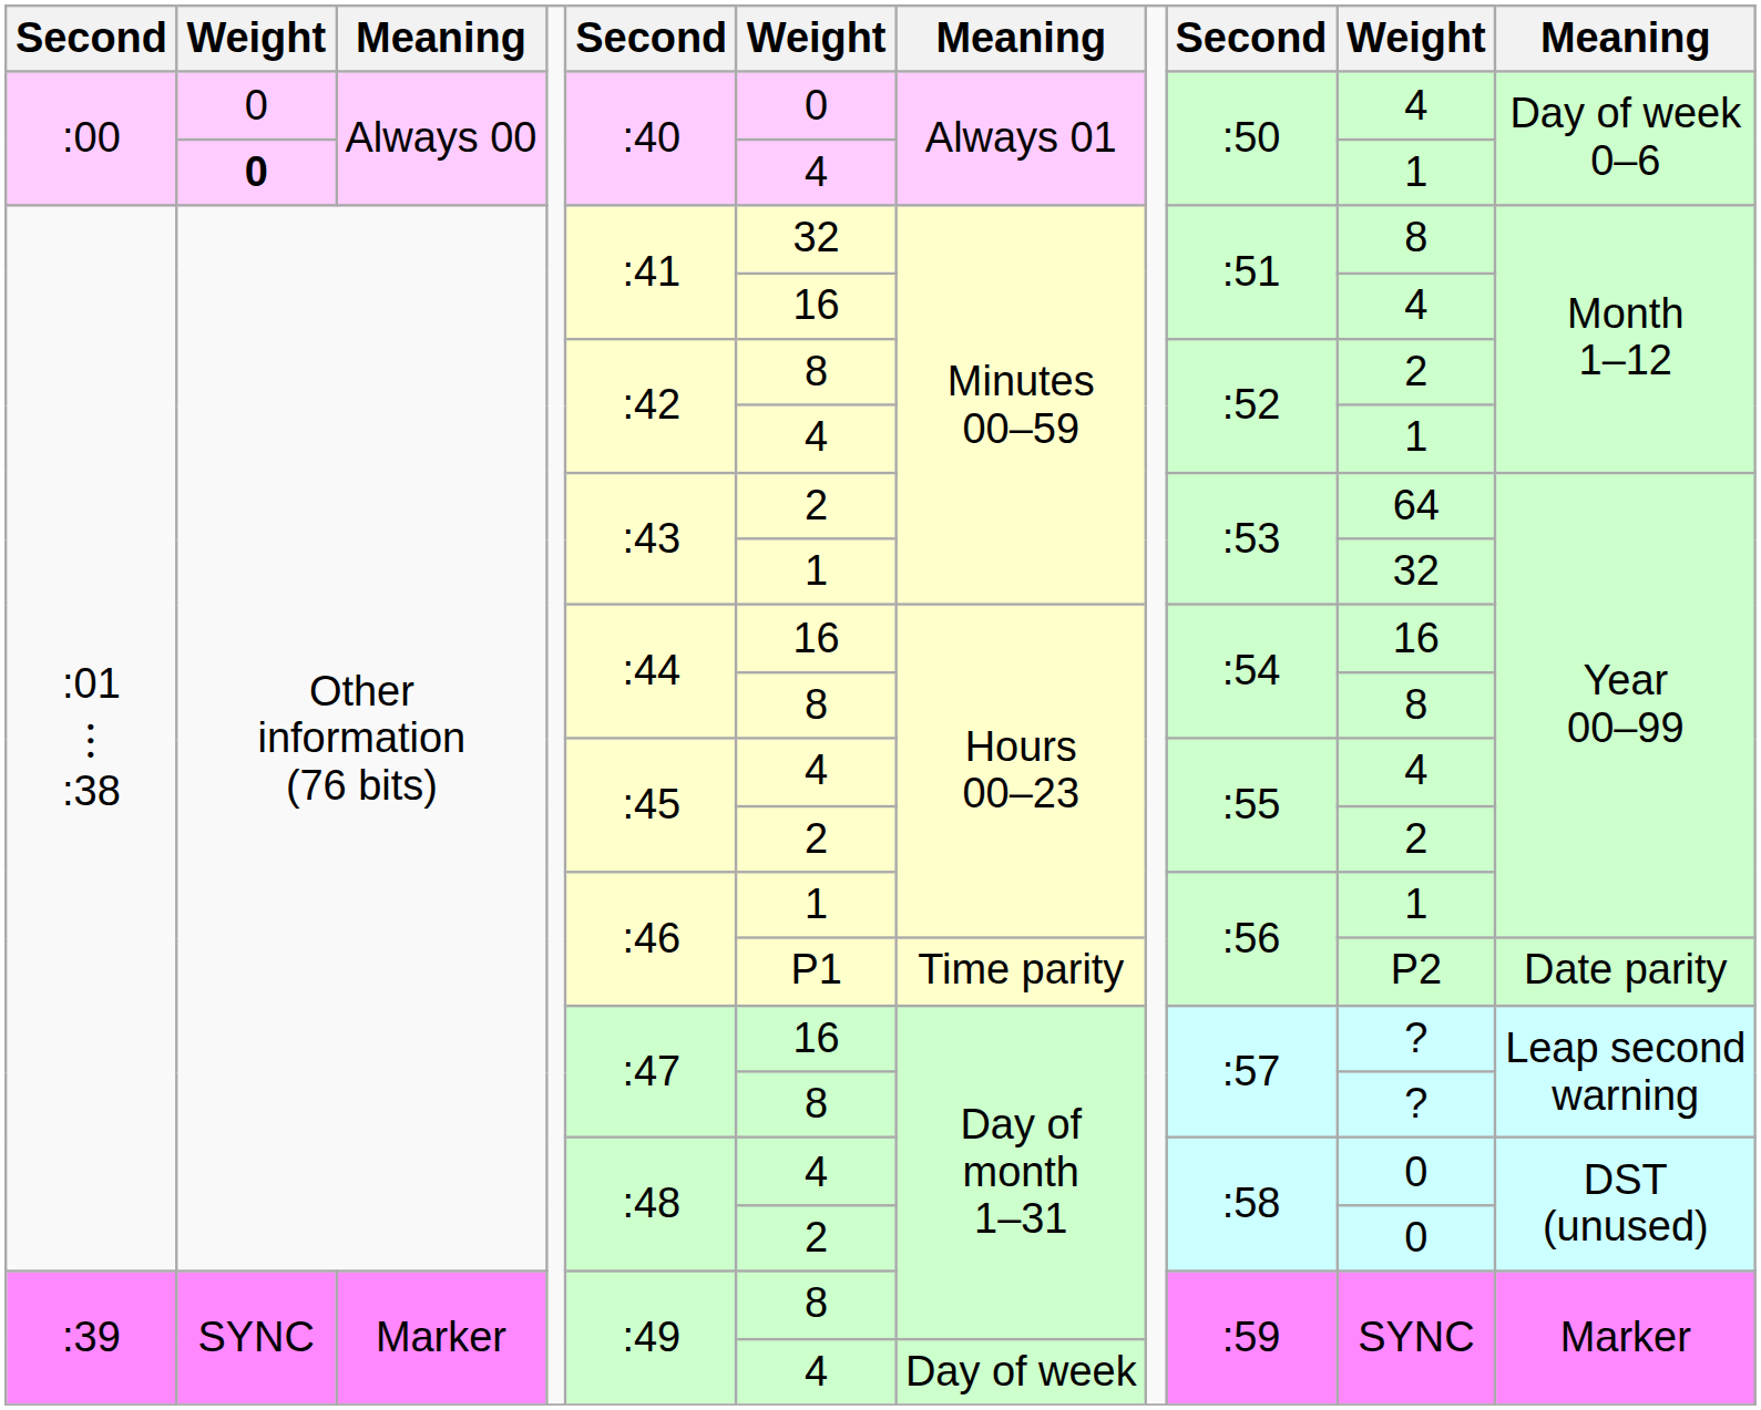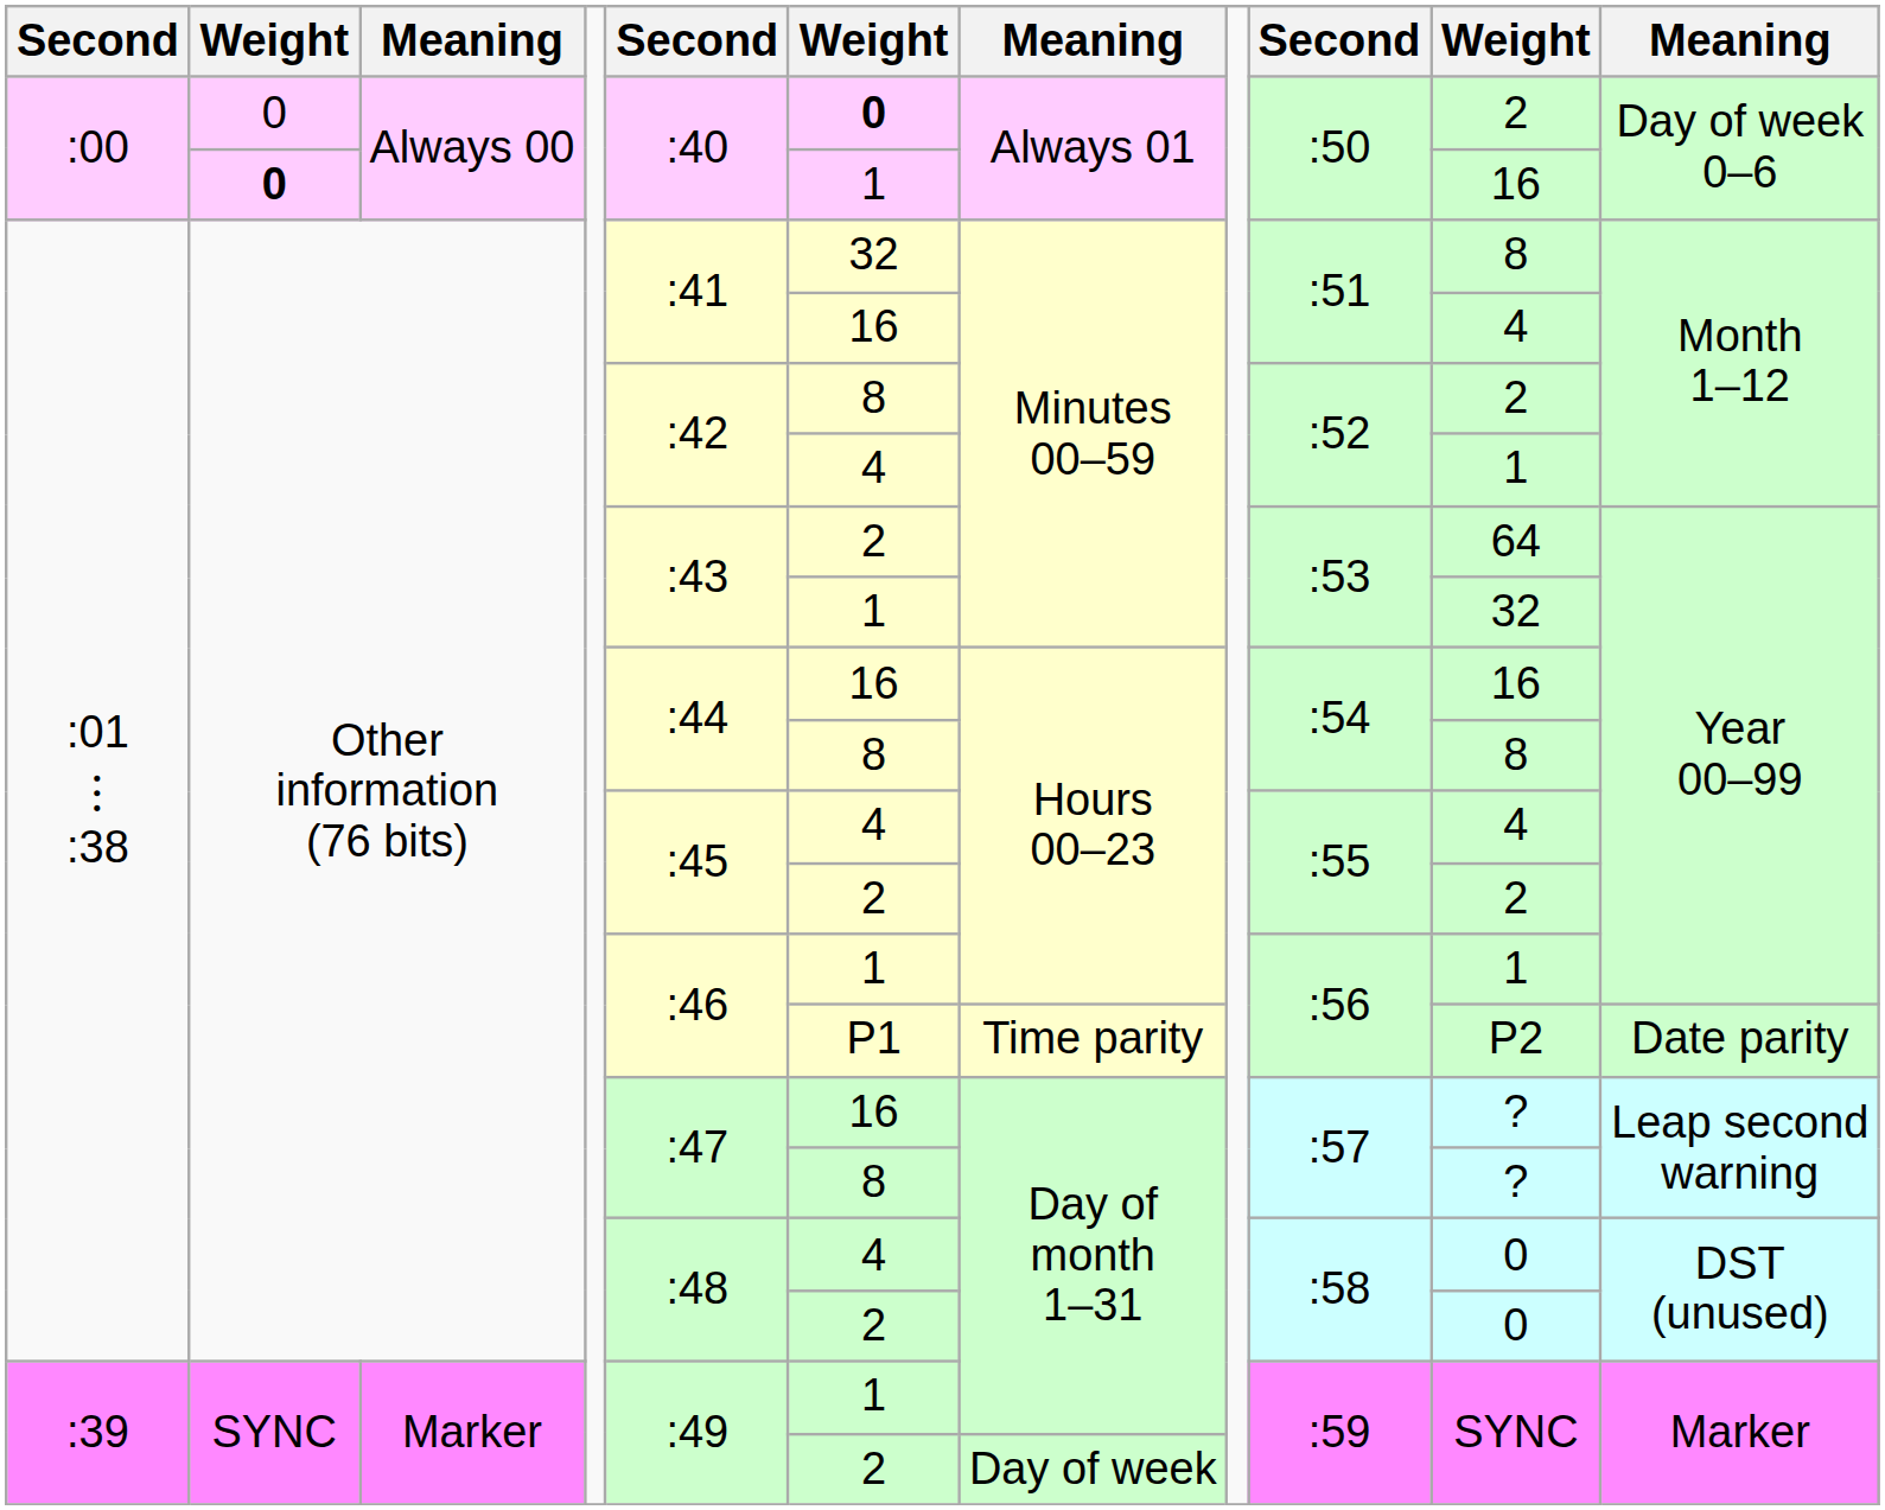row 2 | column 6: normal -> bold
row 2 | column 10: 4 -> 2
row 3 | column 6: 4 -> 1
row 3 | column 10: 1 -> 16
row 20 | column 6: 8 -> 1
row 21 | column 6: 4 -> 2
